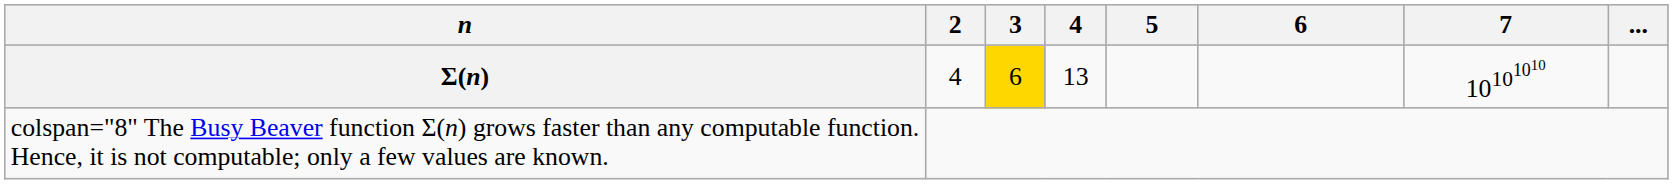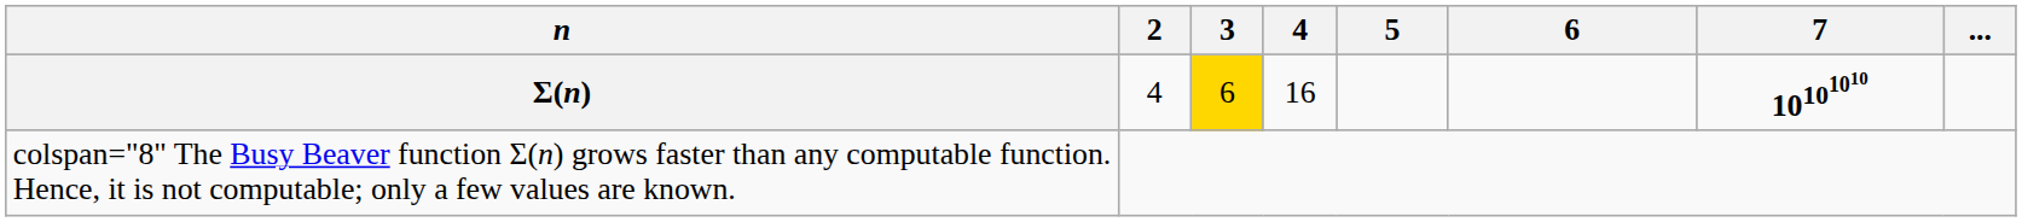Σ(n) | 4: 13 -> 16
Σ(n) | 7: normal -> bold
